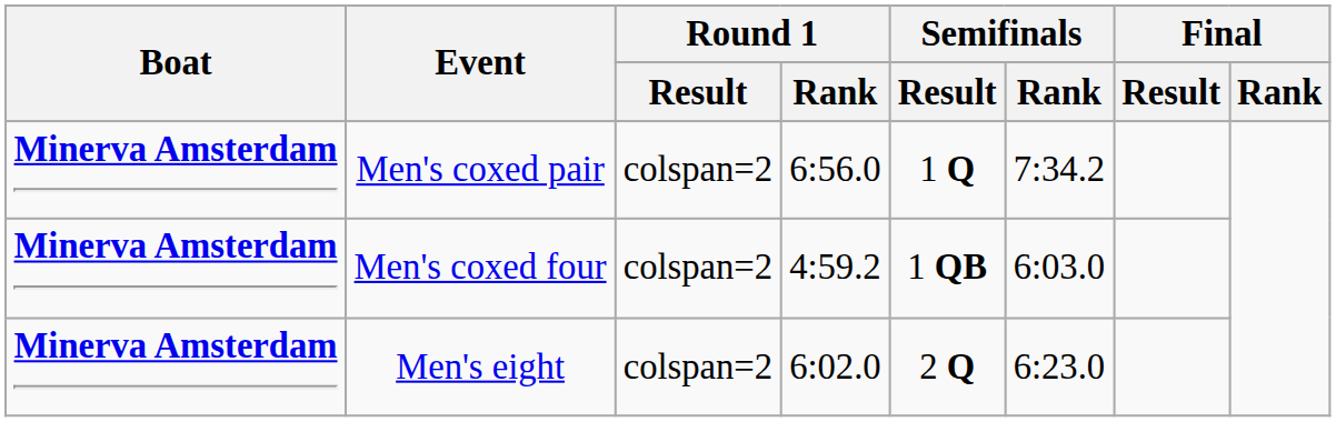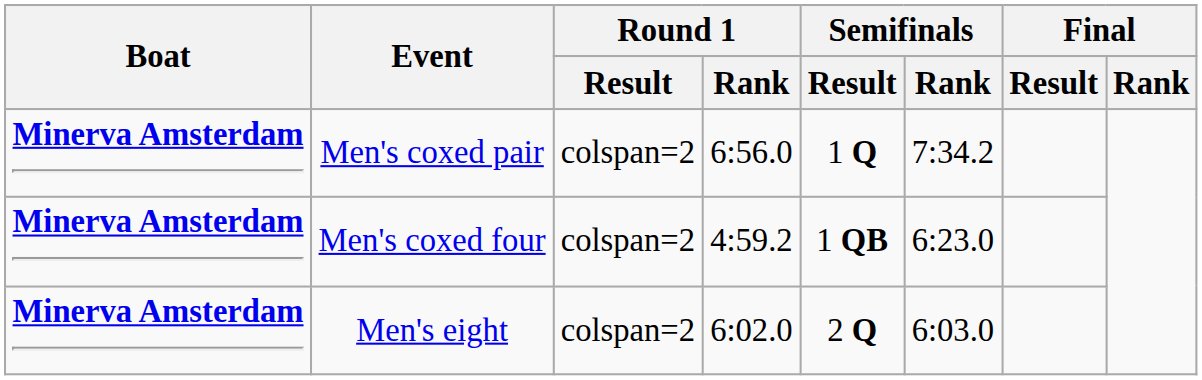Men's coxed four | Semifinals / Rank: 6:03.0 -> 6:23.0
Men's eight | Semifinals / Rank: 6:23.0 -> 6:03.0
